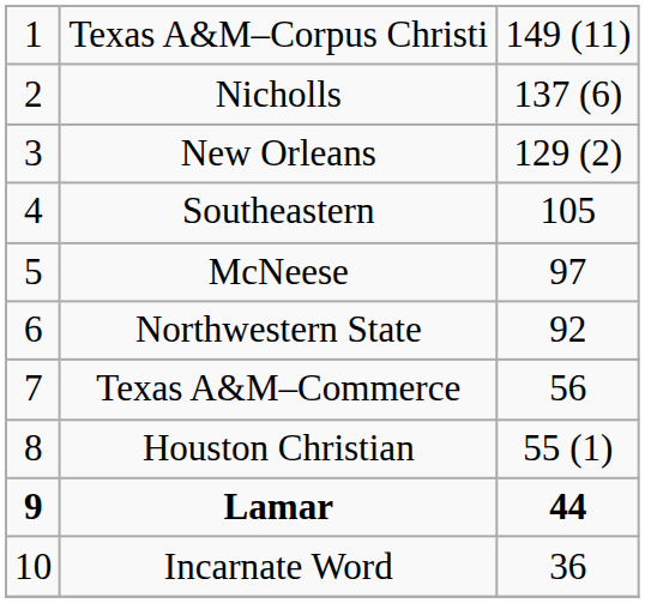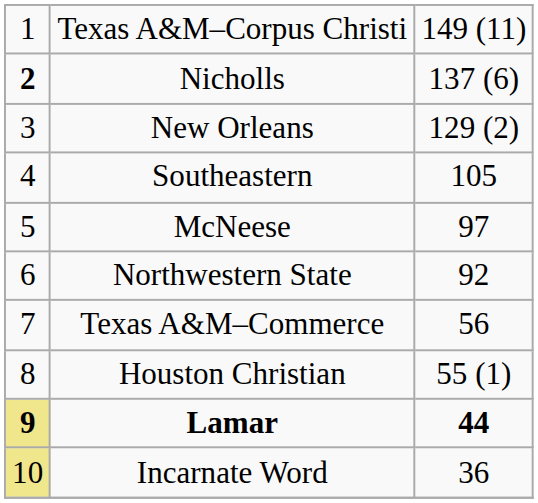Nicholls | column 1: normal -> bold
Lamar | column 1: no background -> khaki background
Incarnate Word | column 1: no background -> khaki background
